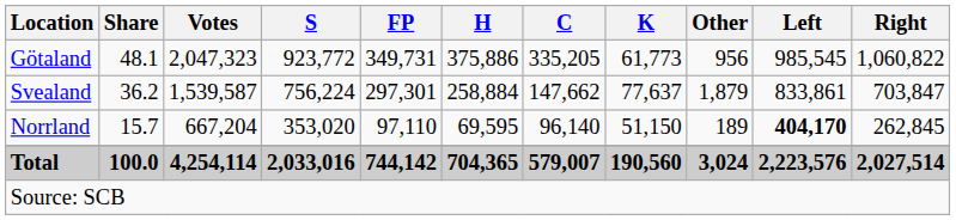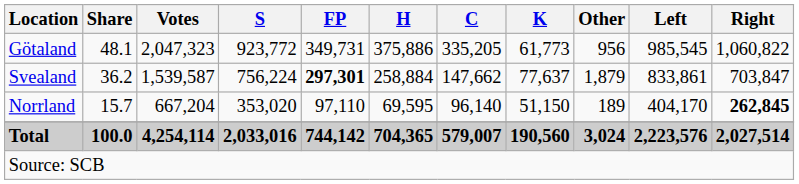Svealand | FP: normal -> bold
Norrland | Left: bold -> normal
Norrland | Right: normal -> bold
